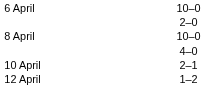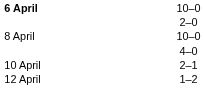6 April | column 1: normal -> bold
